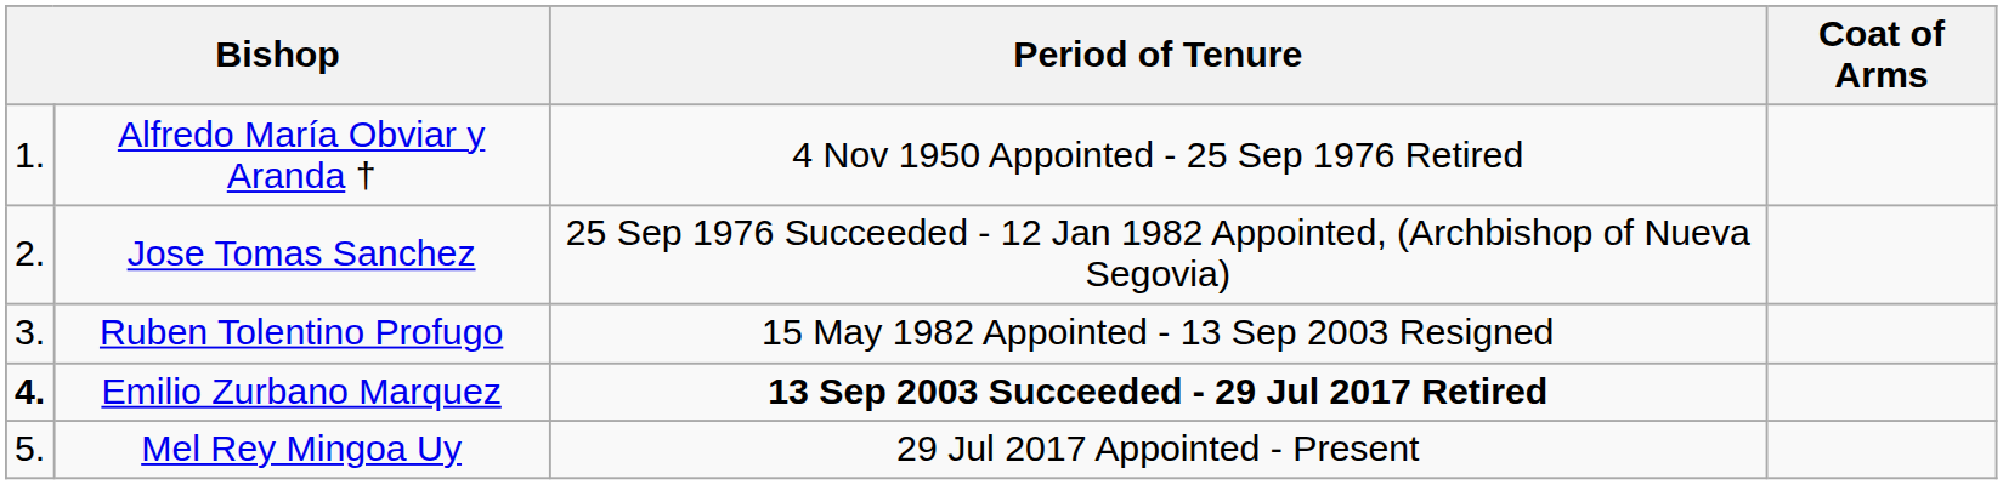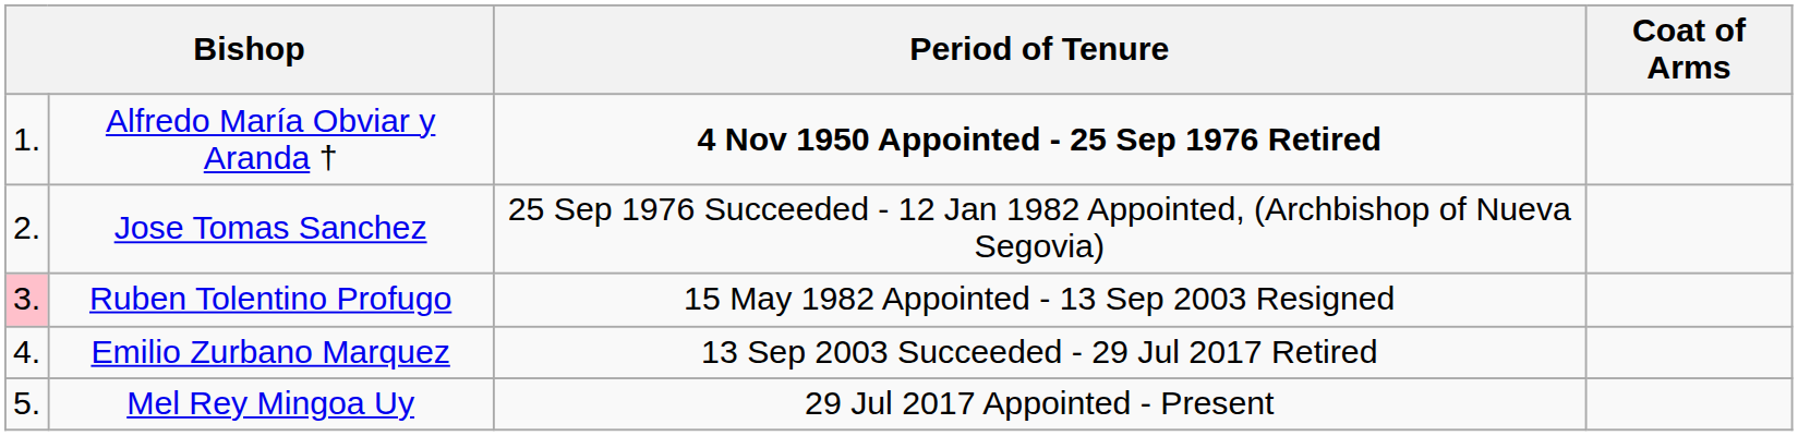Alfredo María Obviar y Aranda † | Period of Tenure: normal -> bold
Ruben Tolentino Profugo | column 1: no background -> pink background
Emilio Zurbano Marquez | column 1: bold -> normal
Emilio Zurbano Marquez | Period of Tenure: bold -> normal
